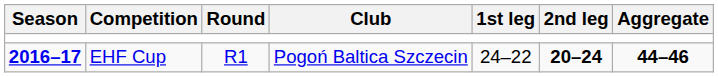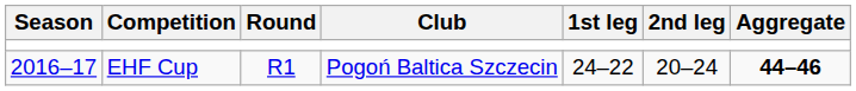EHF Cup | Season: bold -> normal
EHF Cup | 2nd leg: bold -> normal
